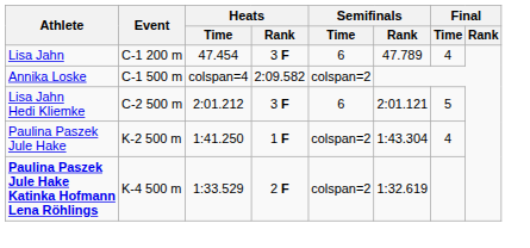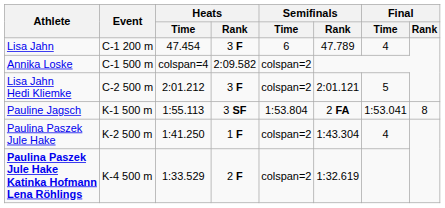Lisa Jahn Hedi Kliemke | Semifinals / Time: 6 -> colspan=2
+ row: Pauline Jagsch | K-1 500 m | 1:55.113 | 3 SF | 1:53.804 | 2 FA | 1:53.041 | 8
